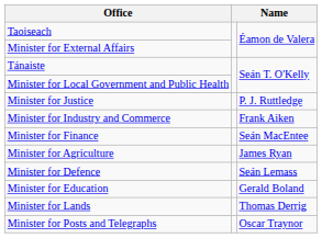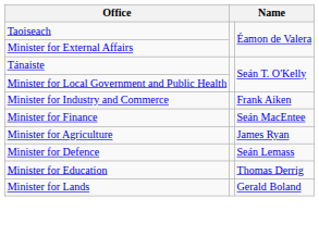- row: Minister for Justice | P. J. Ruttledge
Minister for Education | column 3: Gerald Boland -> Thomas Derrig
Minister for Lands | column 3: Thomas Derrig -> Gerald Boland
- row: Minister for Posts and Telegraphs | Oscar Traynor
